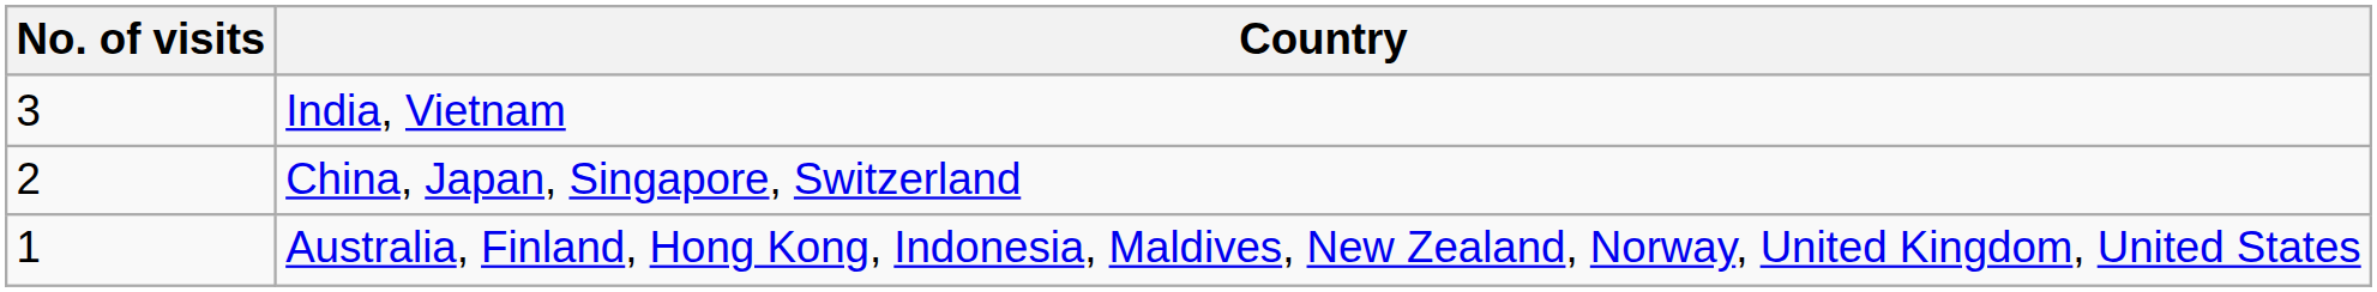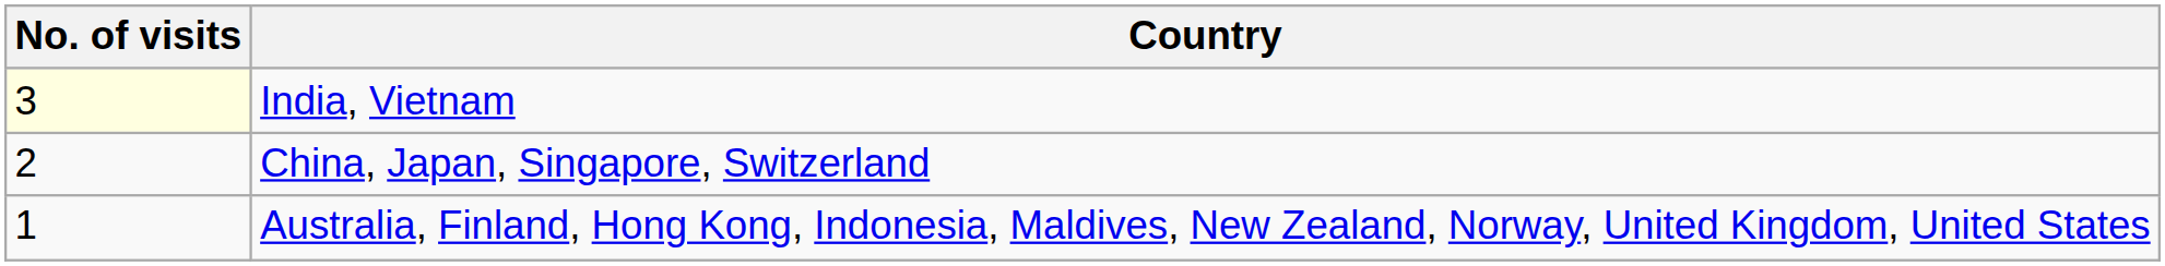India, Vietnam | No. of visits: no background -> lightyellow background
